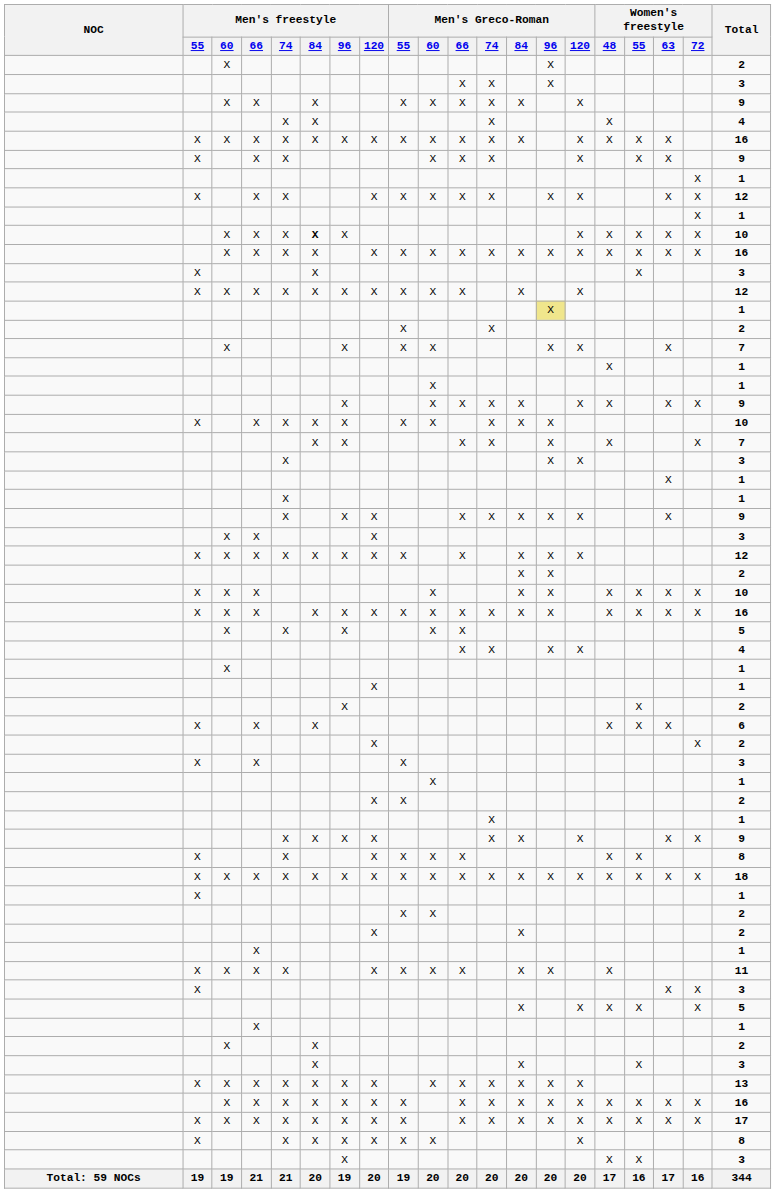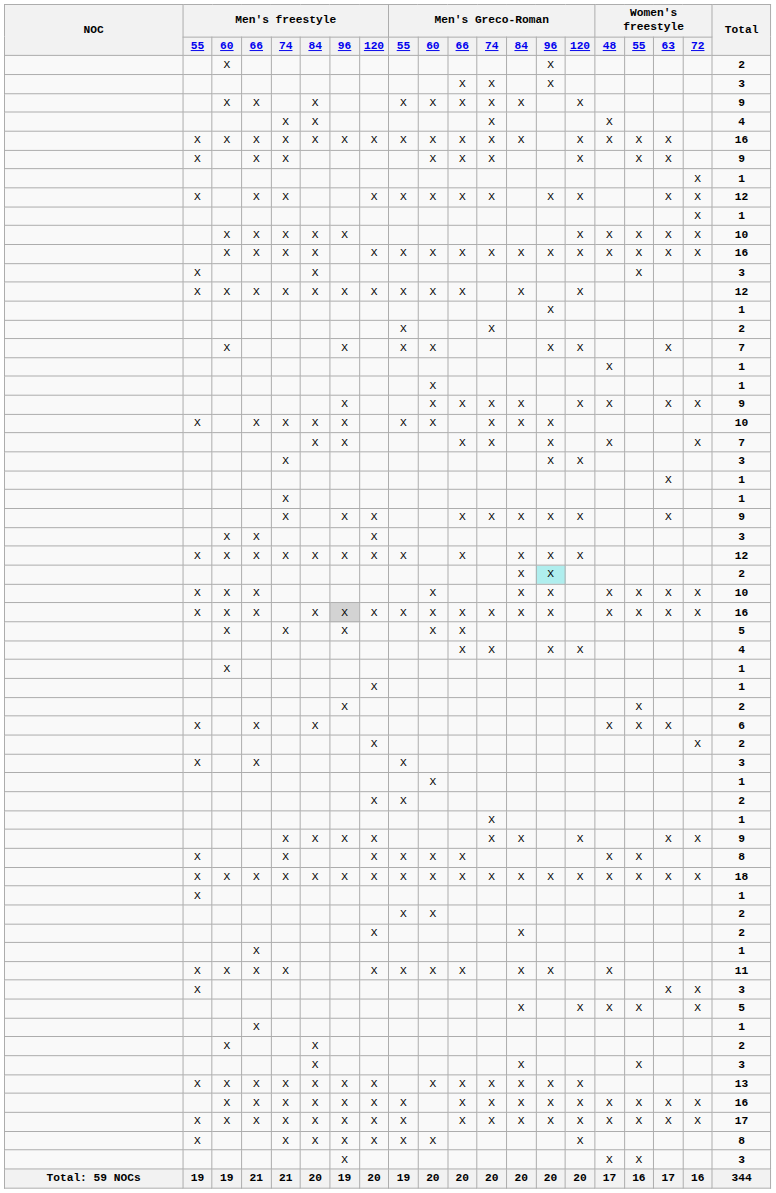row 12 | Men's freestyle / 84: bold -> normal
row 16 | Men's Greco-Roman / 96: khaki background -> no background
row 30 | Men's Greco-Roman / 96: no background -> paleturquoise background
row 32 | Men's freestyle / 96: no background -> lightgrey background
